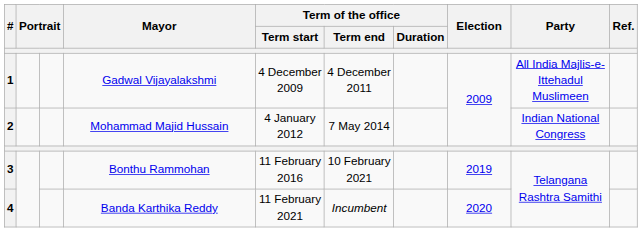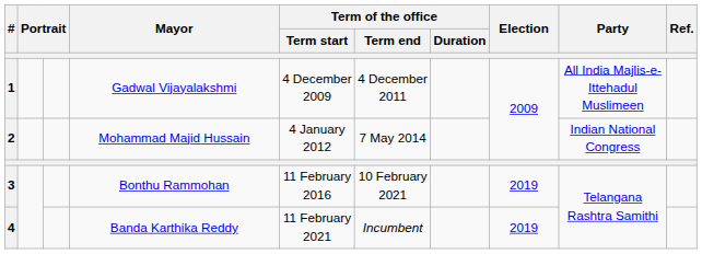4 | Election: 2020 -> 2019
